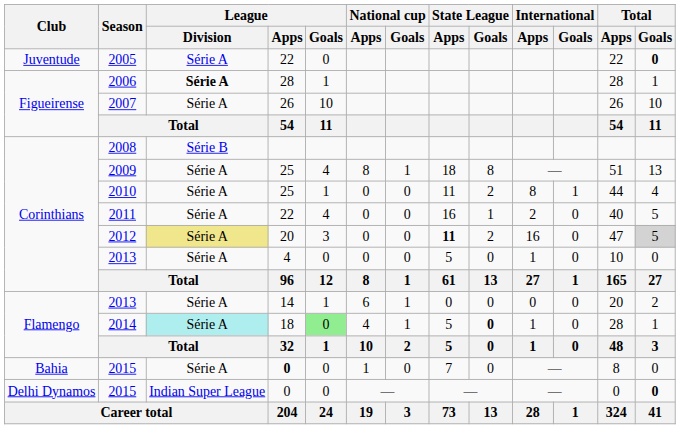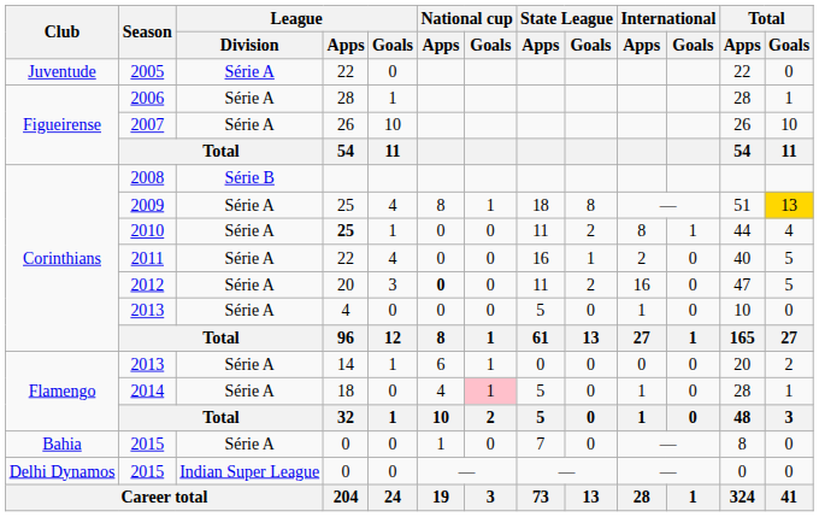2005 | Total / Goals: bold -> normal
2006 | League / Division: bold -> normal
2009 | Total / Goals: no background -> gold background
2010 | League / Apps: normal -> bold
2012 | League / Division: khaki background -> no background
2012 | National cup / Apps: normal -> bold
2012 | State League / Apps: bold -> normal
2012 | Total / Goals: lightgrey background -> no background
2014 | League / Division: paleturquoise background -> no background
2014 | League / Goals: lightgreen background -> no background
2014 | National cup / Goals: no background -> pink background
2014 | State League / Goals: bold -> normal
Bahia / 2015 | League / Apps: bold -> normal
Delhi Dynamos / 2015 | Total / Goals: bold -> normal
